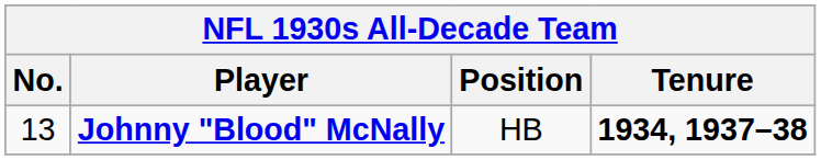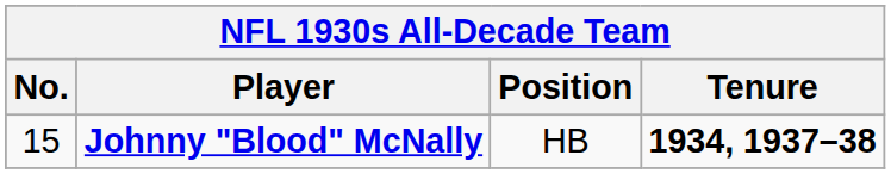Johnny "Blood" McNally | No.: 13 -> 15
